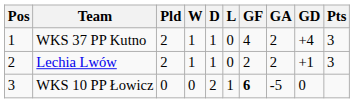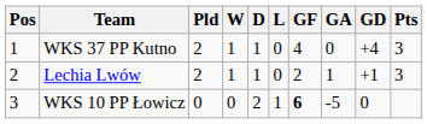WKS 37 PP Kutno | GA: 2 -> 0
Lechia Lwów | GA: 2 -> 1
